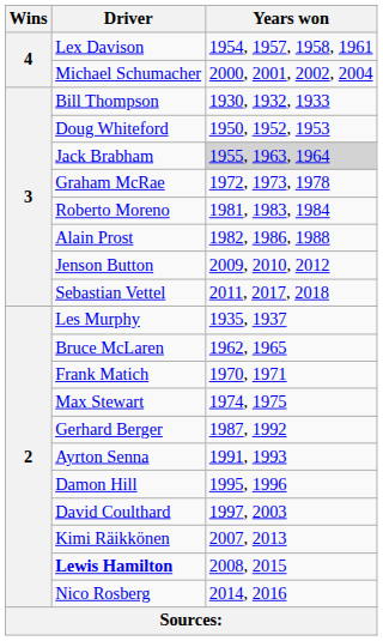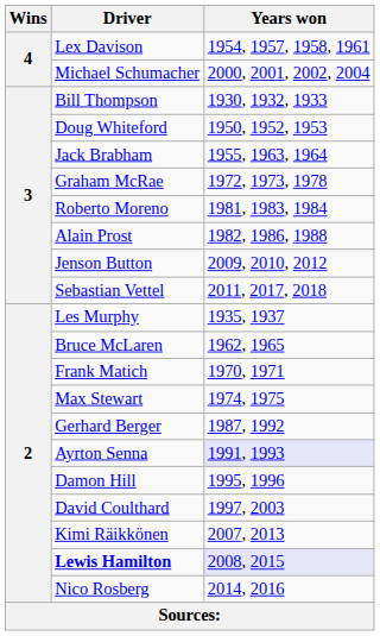Jack Brabham | Years won: lightgrey background -> no background
Ayrton Senna | Years won: no background -> lavender background
Lewis Hamilton | Years won: no background -> lavender background
